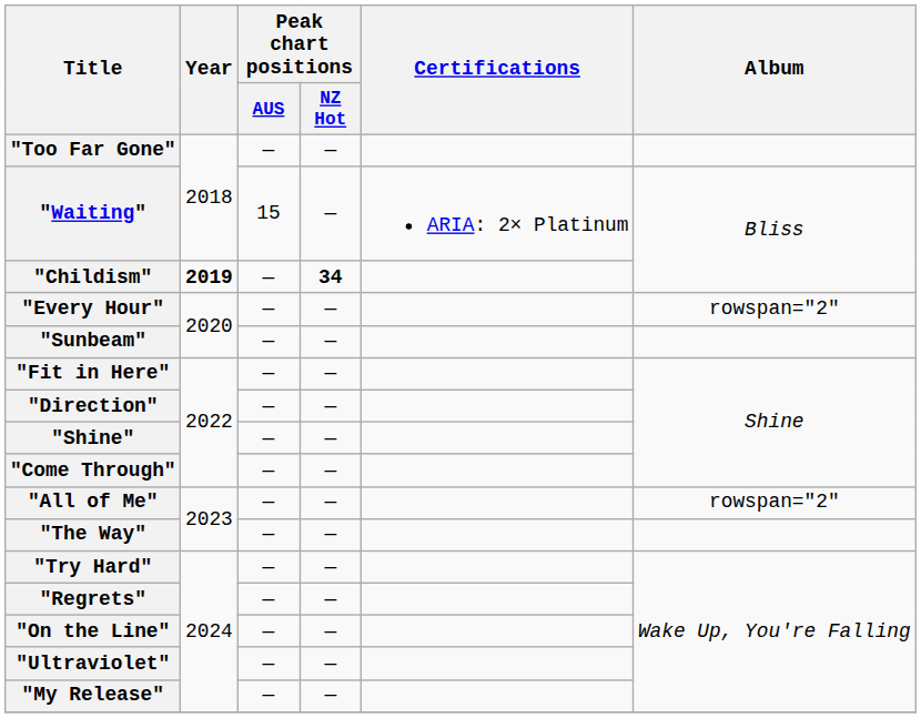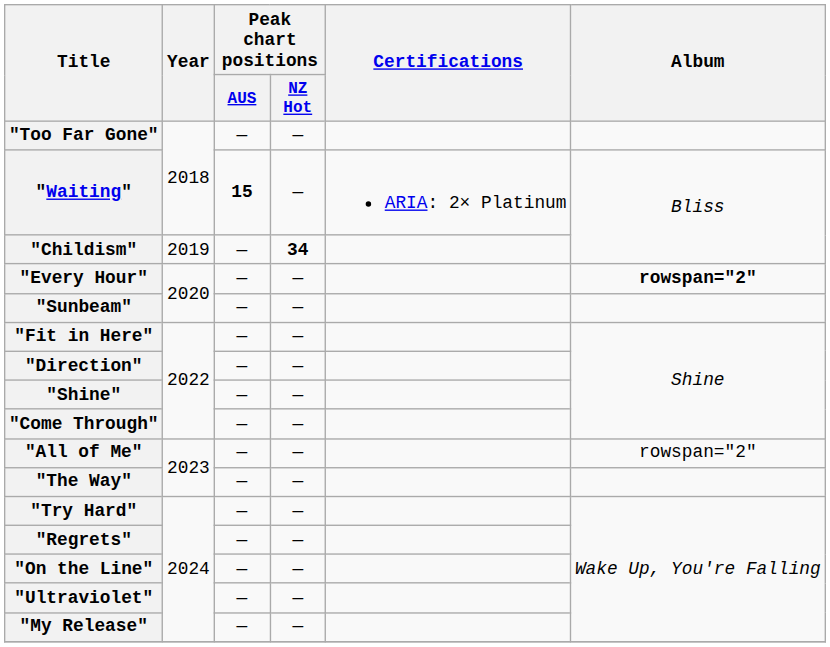"Waiting" | Peak chart positions / AUS: normal -> bold
"Childism" | Year: bold -> normal
"Every Hour" | Album: normal -> bold
